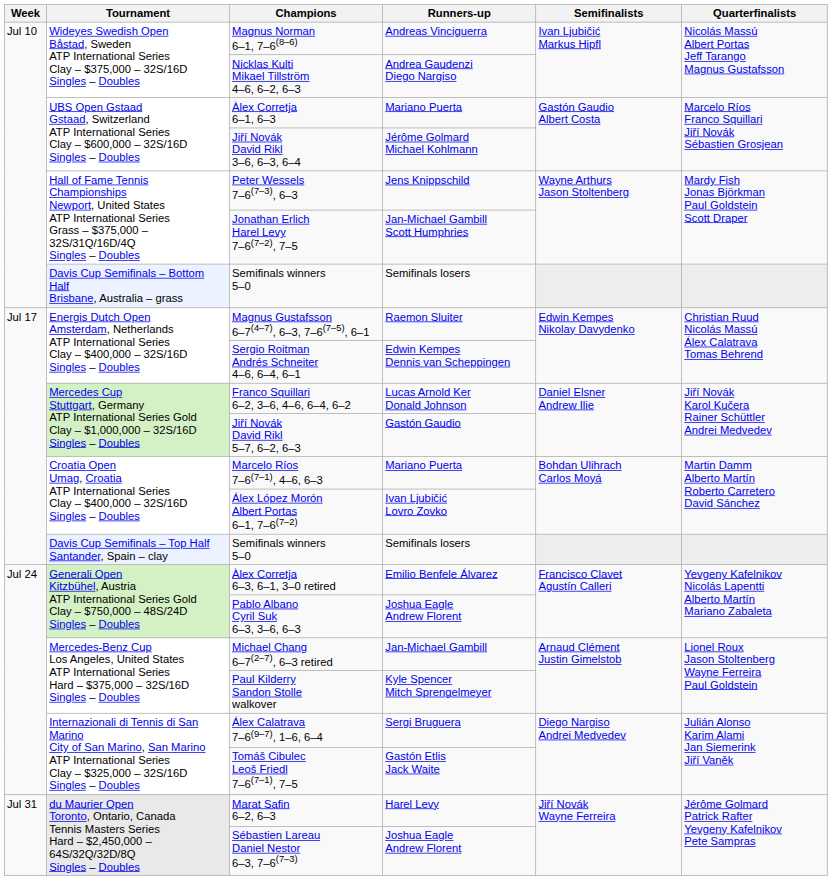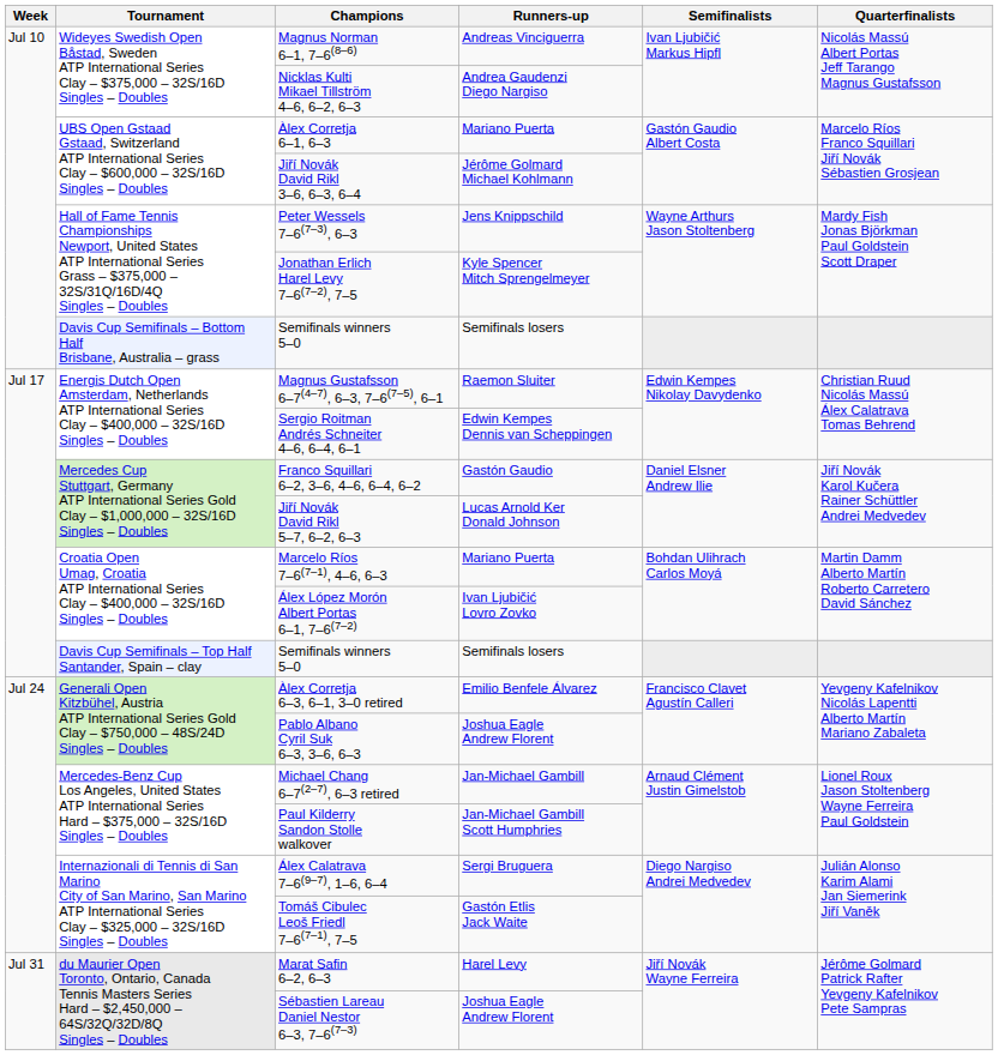Jonathan Erlich Harel Levy 7–6(7–2), 7–5 | Runners-up: Jan-Michael Gambill Scott Humphries -> Kyle Spencer Mitch Sprengelmeyer
Franco Squillari 6–2, 3–6, 4–6, 6–4, 6–2 | Runners-up: Lucas Arnold Ker Donald Johnson -> Gastón Gaudio
Jiří Novák David Rikl 5–7, 6–2, 6–3 | Runners-up: Gastón Gaudio -> Lucas Arnold Ker Donald Johnson
Paul Kilderry Sandon Stolle walkover | Runners-up: Kyle Spencer Mitch Sprengelmeyer -> Jan-Michael Gambill Scott Humphries
